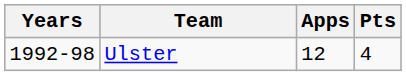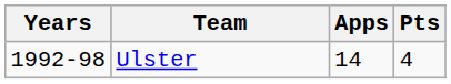Ulster | Apps: 12 -> 14
